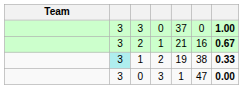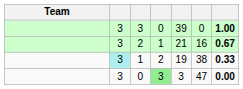row 2 | column 5: 37 -> 39
row 5 | column 4: no background -> lightgreen background
row 5 | column 5: 1 -> 3
